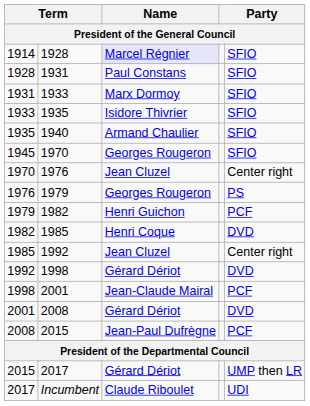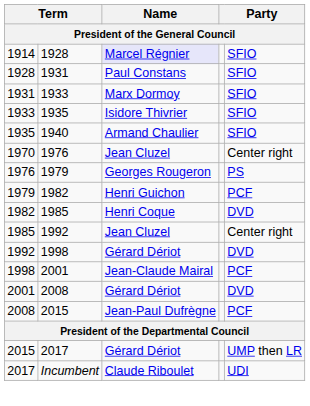- row: 1945 | 1970 | Georges Rougeron | SFIO
